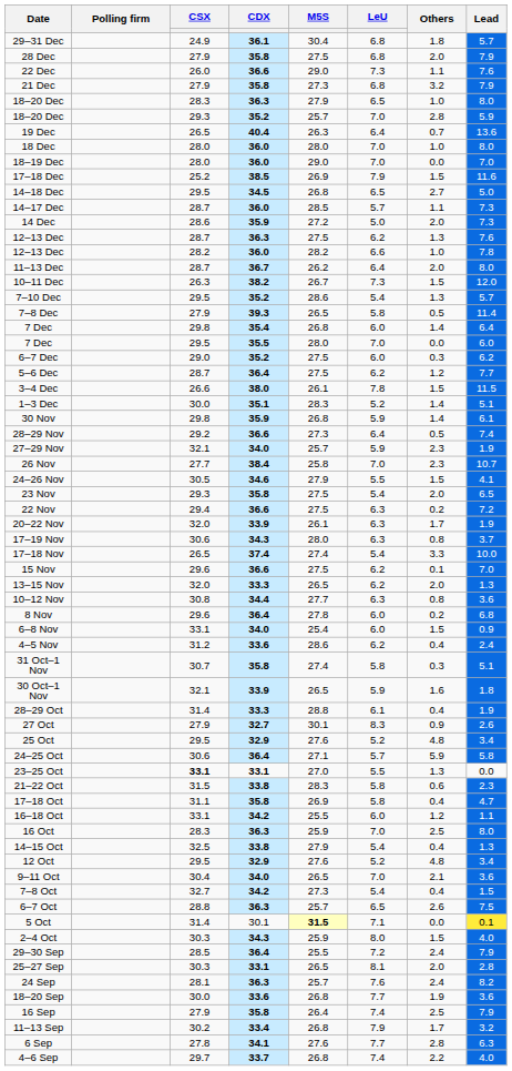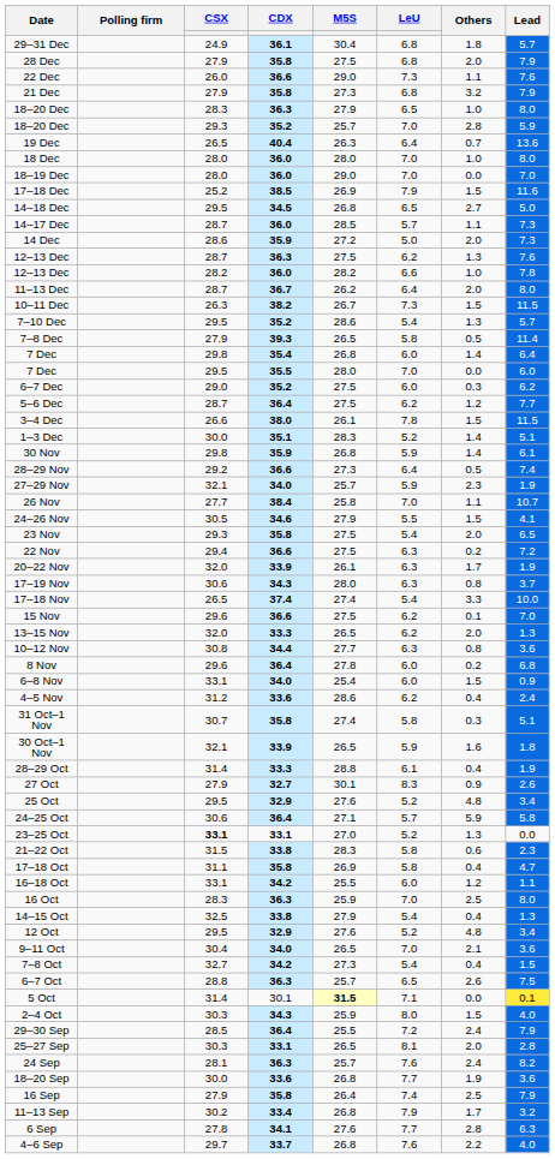10–11 Dec | Lead: 12.0 -> 11.5
26 Nov | Others: 2.3 -> 1.1
23–25 Oct | LeU: 5.5 -> 5.2
4–6 Sep | LeU: 7.4 -> 7.6
